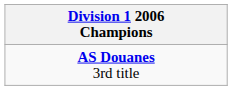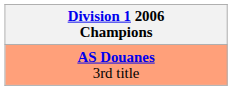row 2 | column 1: no background -> lightsalmon background
